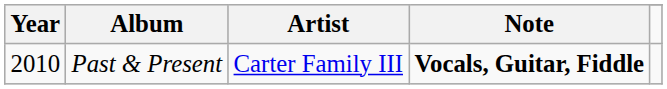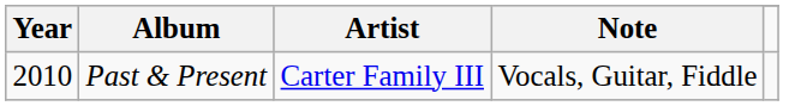2010 | Note: bold -> normal
